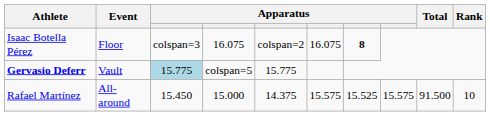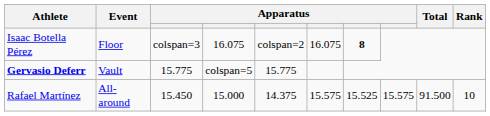Gervasio Deferr | column 3: lightblue background -> no background
